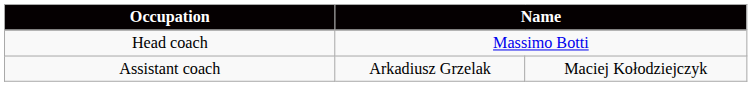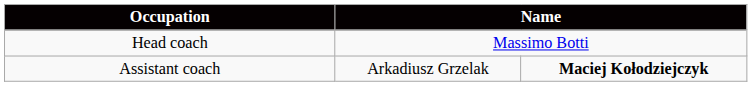Assistant coach | column 3: normal -> bold
